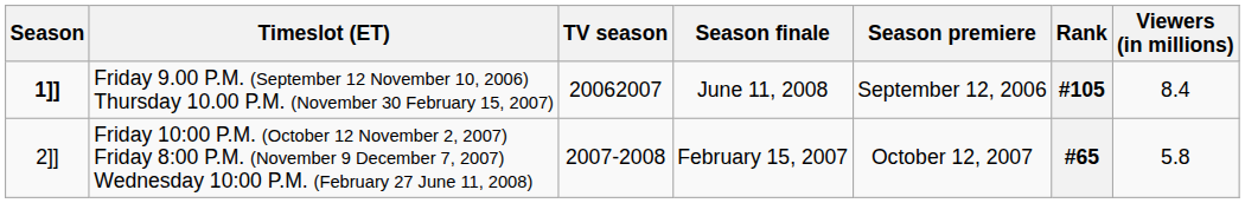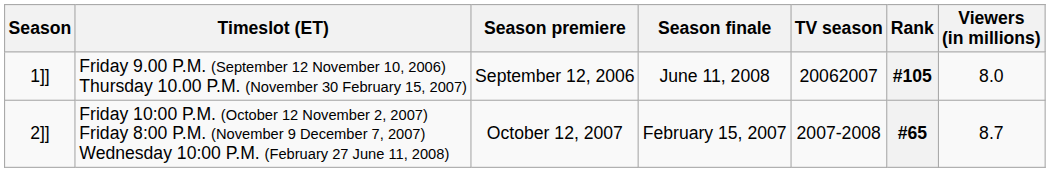columns swapped: Season premiere <-> TV season
row 2 | Season: bold -> normal
row 2 | Viewers (in millions): 8.4 -> 8.0
row 3 | Viewers (in millions): 5.8 -> 8.7
